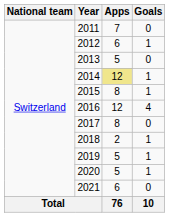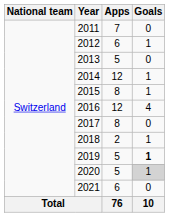2014 | Apps: khaki background -> no background
2019 | Goals: normal -> bold
2020 | Goals: no background -> lightgrey background
